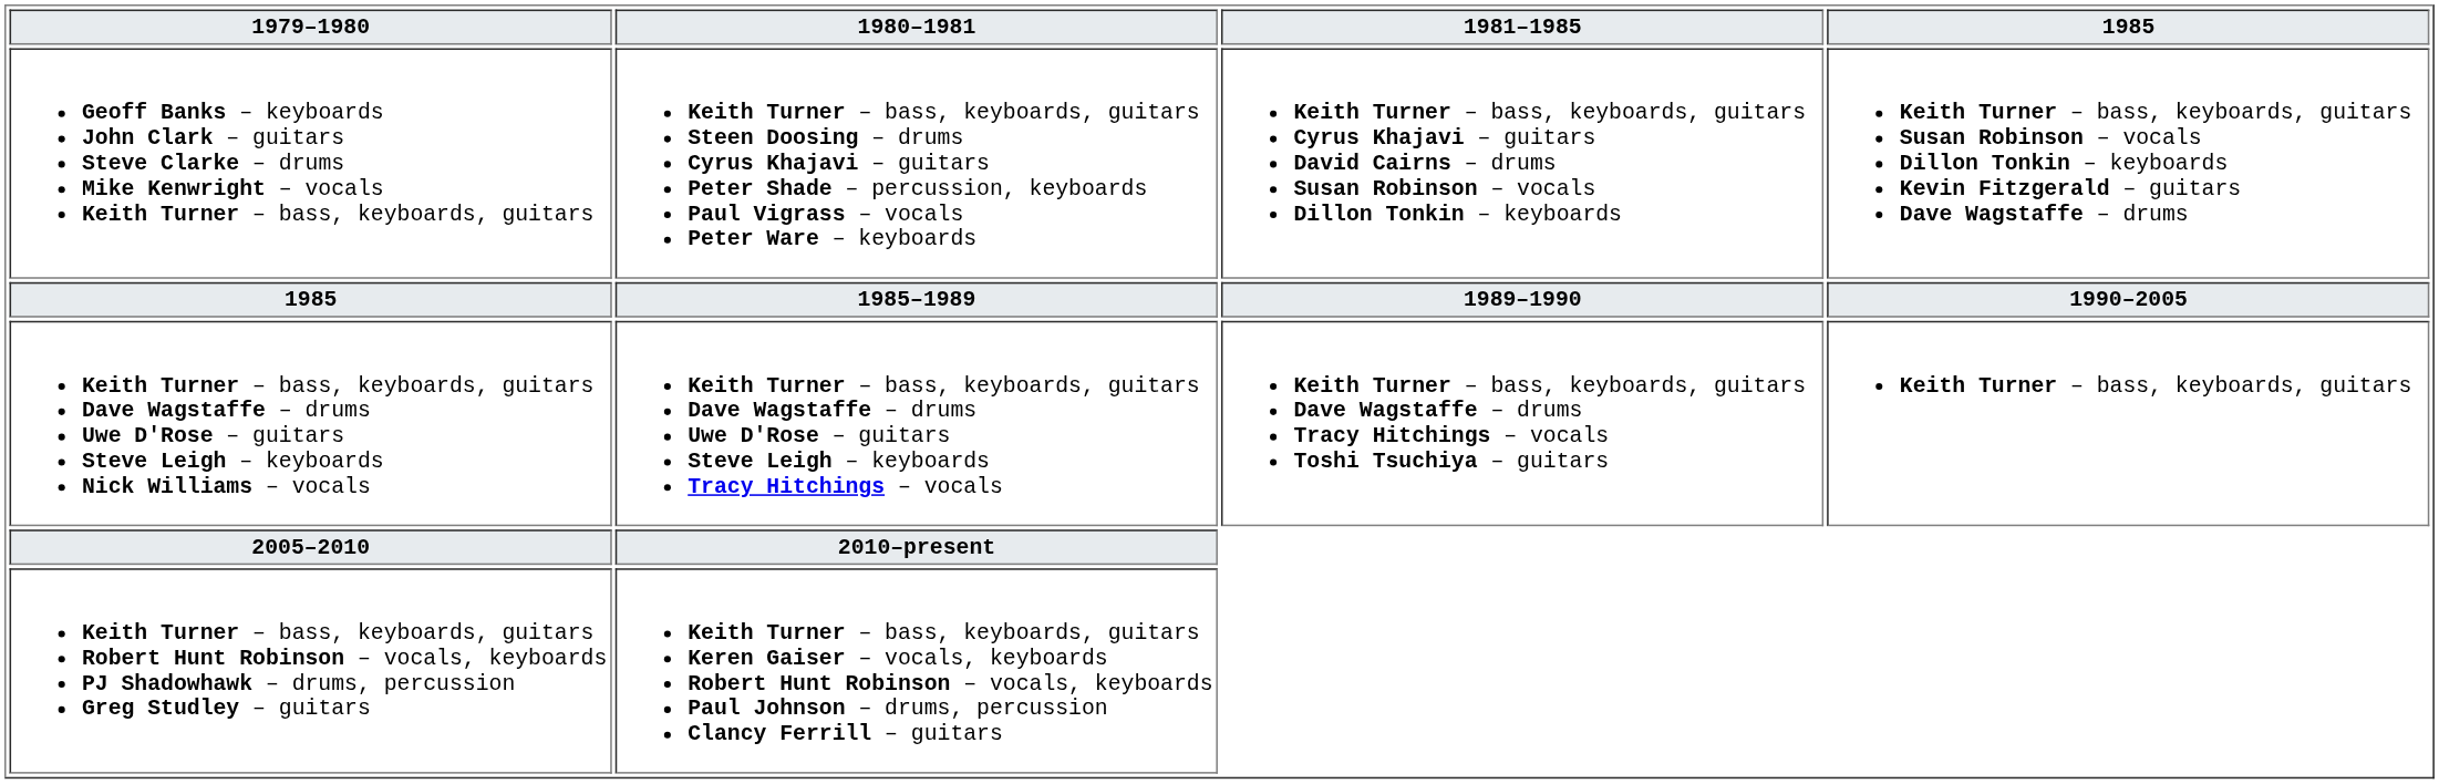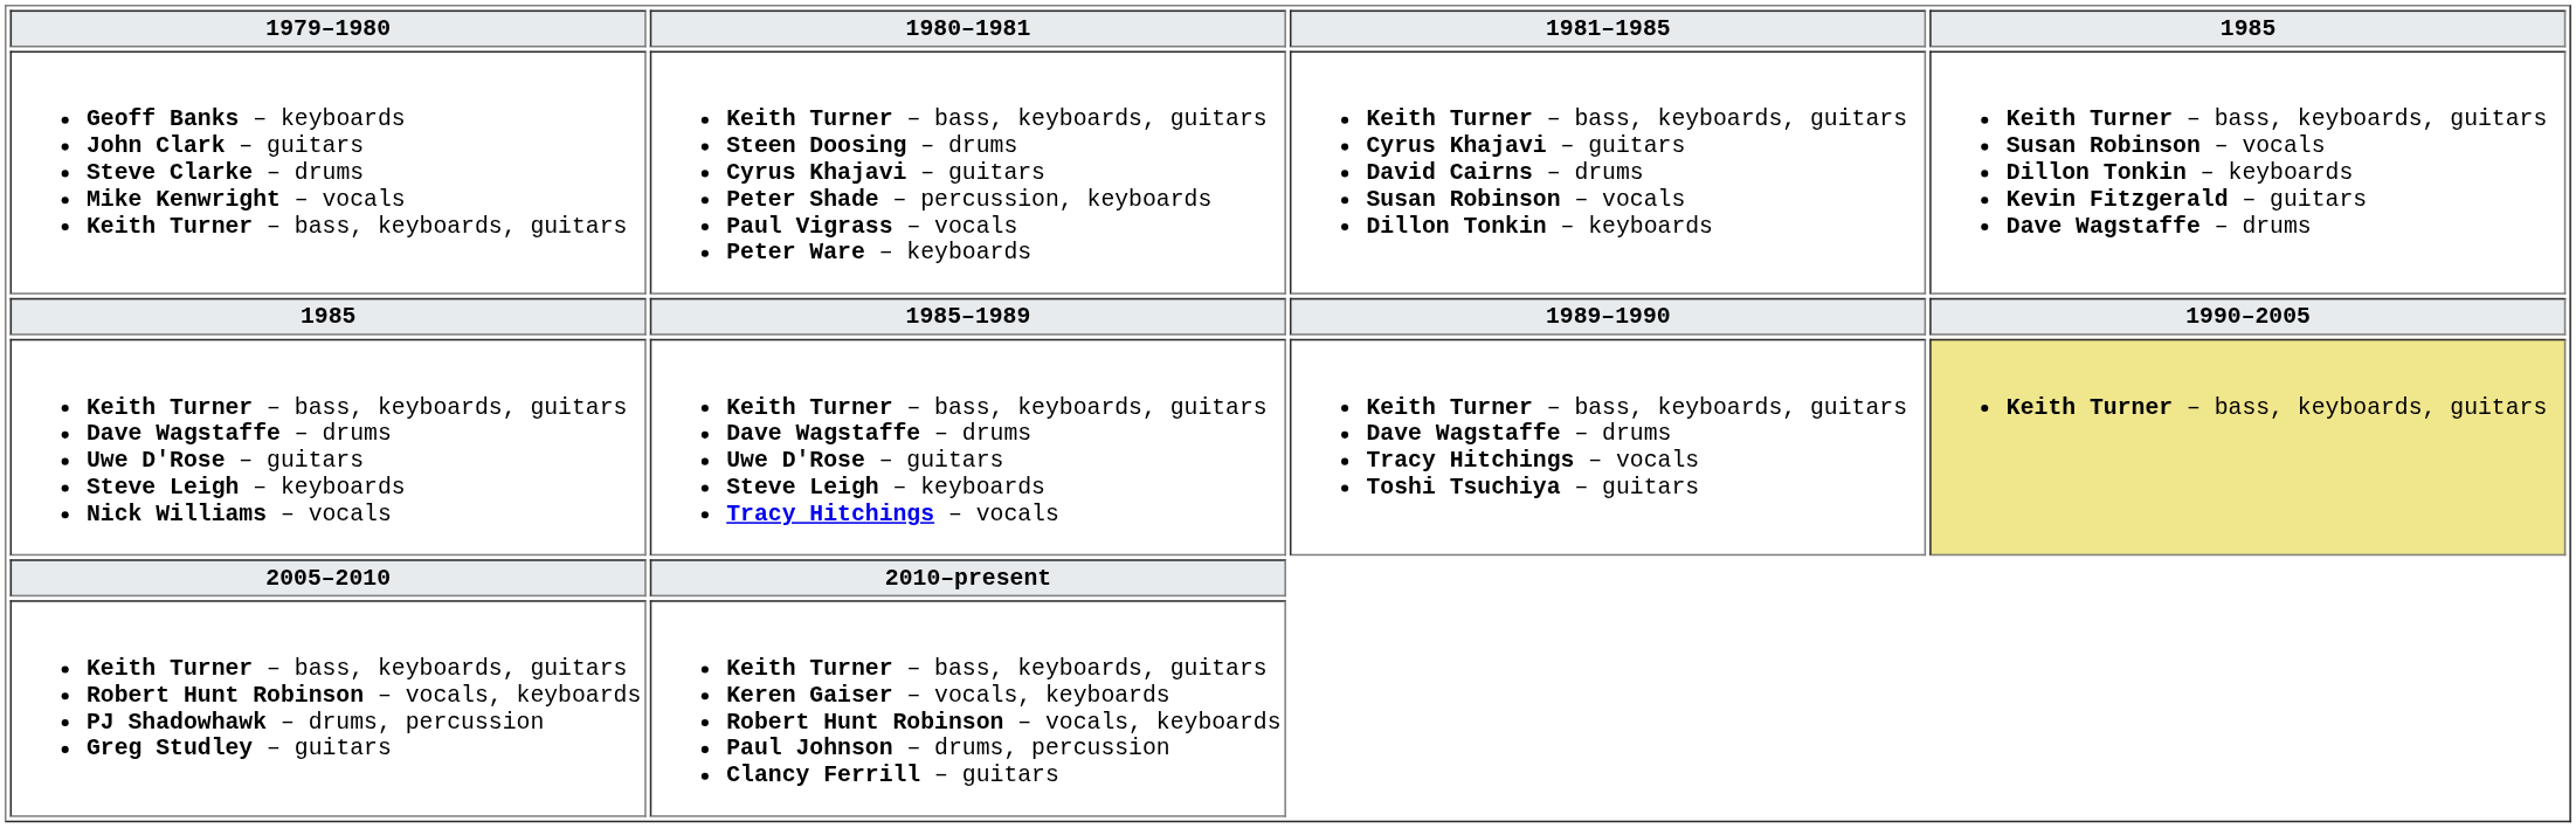row 4 | 1985: no background -> khaki background
